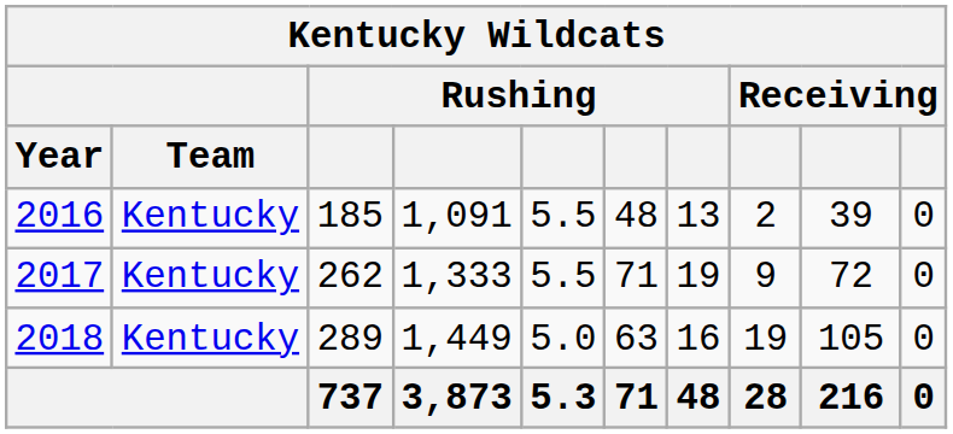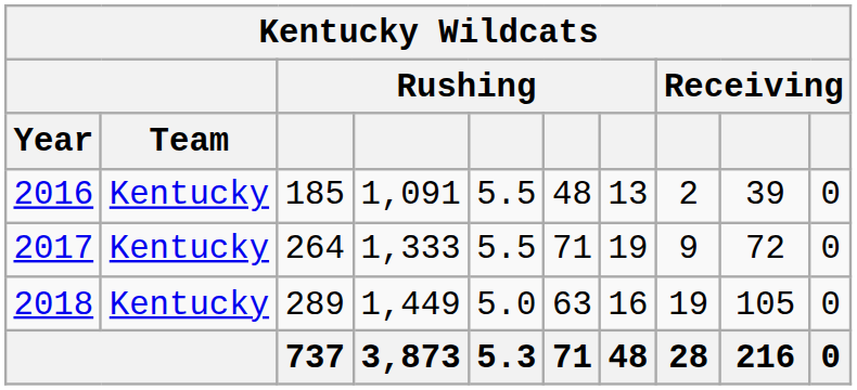2017 | column 3: 262 -> 264
